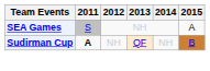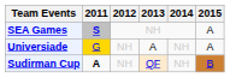SEA Games | 2011: normal -> bold
+ row: Universiade | G | NH | A | NH | A
